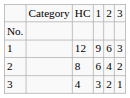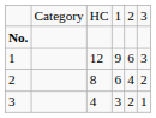No. | column 1: normal -> bold
